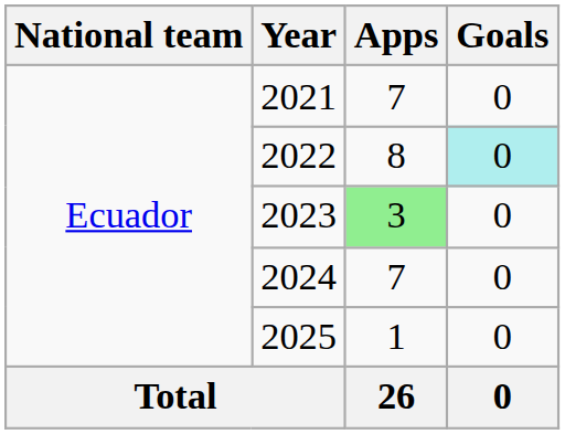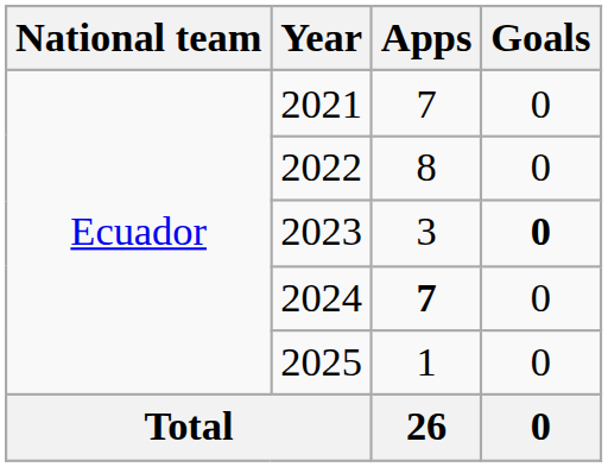2022 | Goals: paleturquoise background -> no background
2023 | Apps: lightgreen background -> no background
2023 | Goals: normal -> bold
2024 | Apps: normal -> bold
